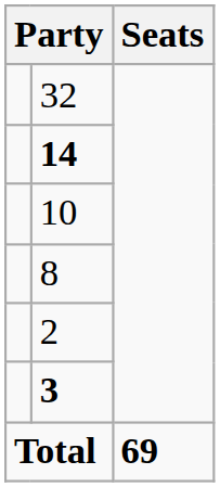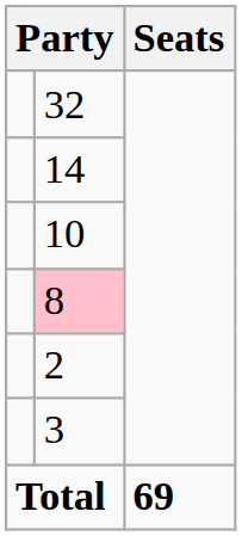14 | column 2: bold -> normal
8 | column 2: no background -> pink background
3 | column 2: bold -> normal
